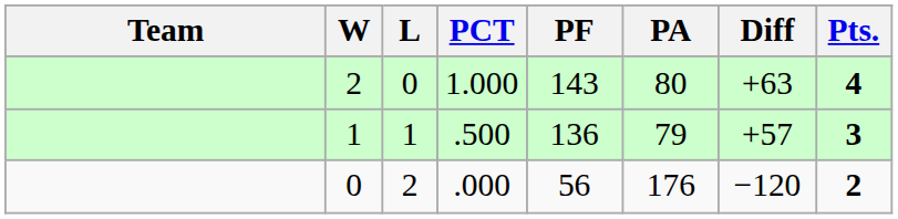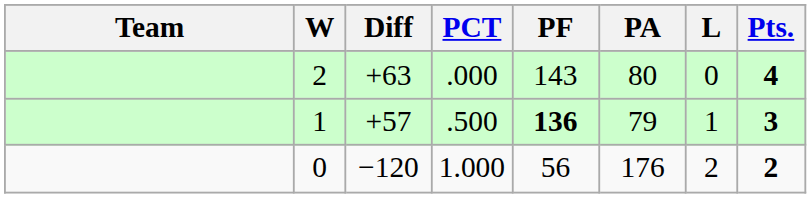columns swapped: L <-> Diff
row 2 | PCT: 1.000 -> .000
row 3 | PF: normal -> bold
row 4 | PCT: .000 -> 1.000
